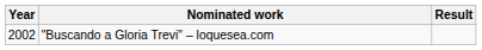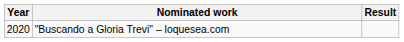"Buscando a Gloria Trevi" – loquesea.com | Year: 2002 -> 2020
